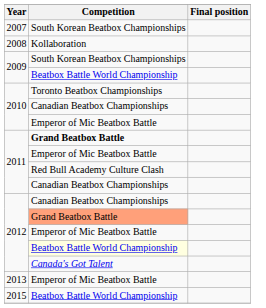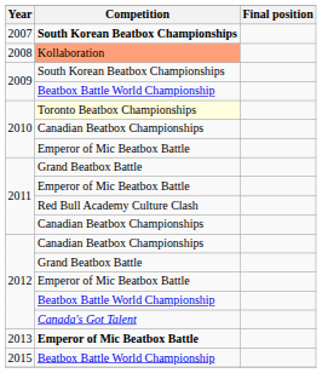2007 / South Korean Beatbox Championships | Competition: normal -> bold
Kollaboration | Competition: no background -> lightsalmon background
Toronto Beatbox Championships | Competition: no background -> lightyellow background
2011 / Grand Beatbox Battle | Competition: bold -> normal
2012 / Grand Beatbox Battle | Competition: lightsalmon background -> no background
2012 / Beatbox Battle World Championship | Competition: lightyellow background -> no background
2013 / Emperor of Mic Beatbox Battle | Competition: normal -> bold
